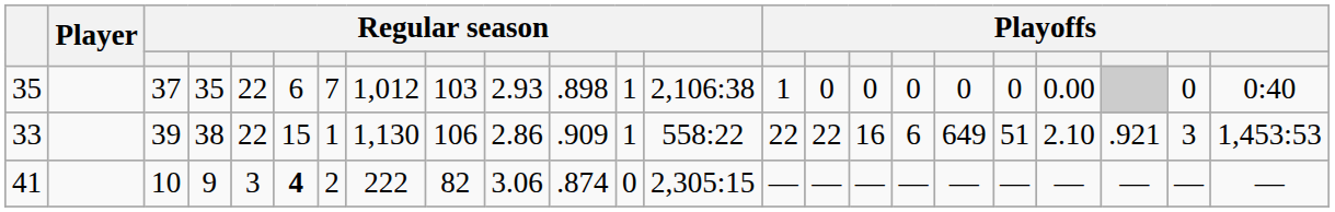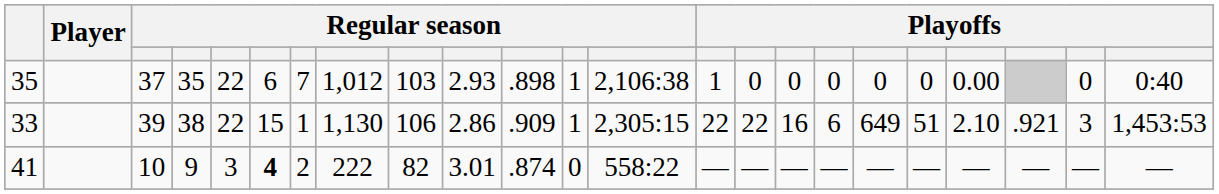33 | column 13: 558:22 -> 2,305:15
41 | column 10: 3.06 -> 3.01
41 | column 13: 2,305:15 -> 558:22
